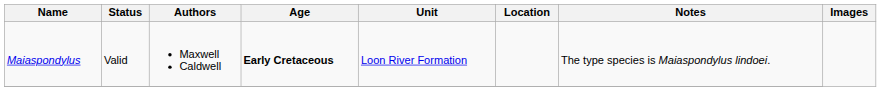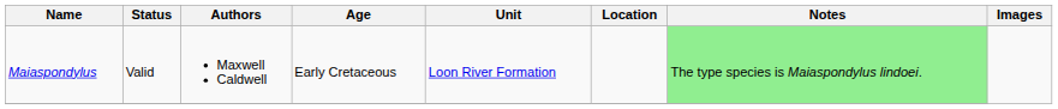Maiaspondylus | Age: bold -> normal
Maiaspondylus | Notes: no background -> lightgreen background
